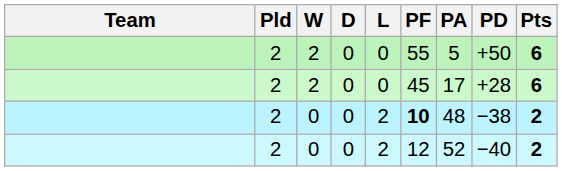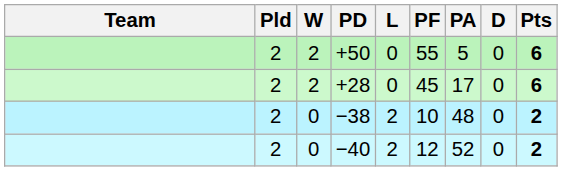columns swapped: D <-> PD
row 4 | PF: bold -> normal
